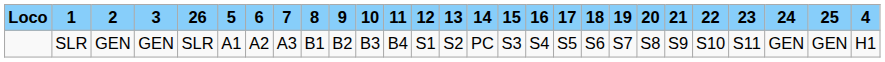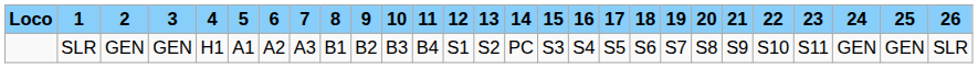columns swapped: 4 <-> 26
